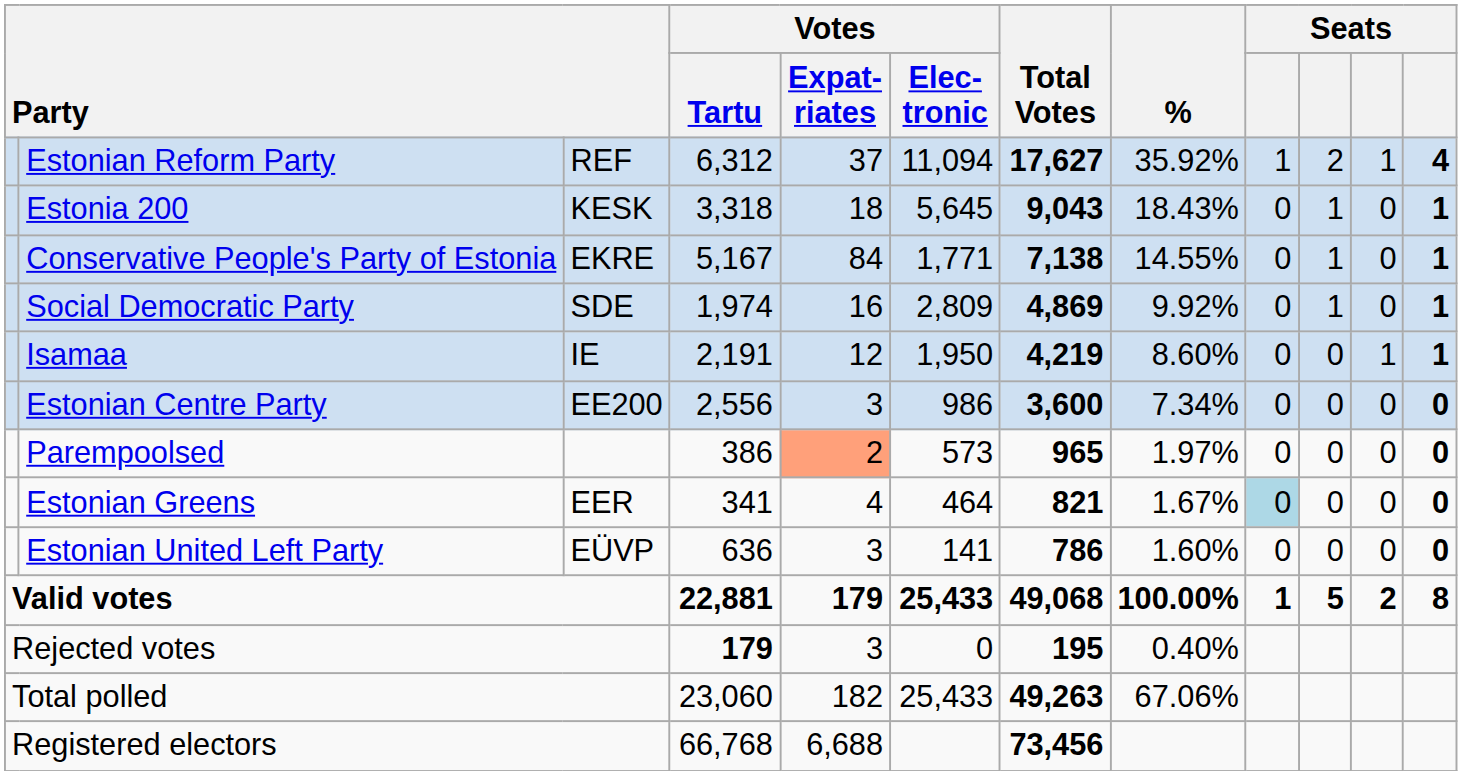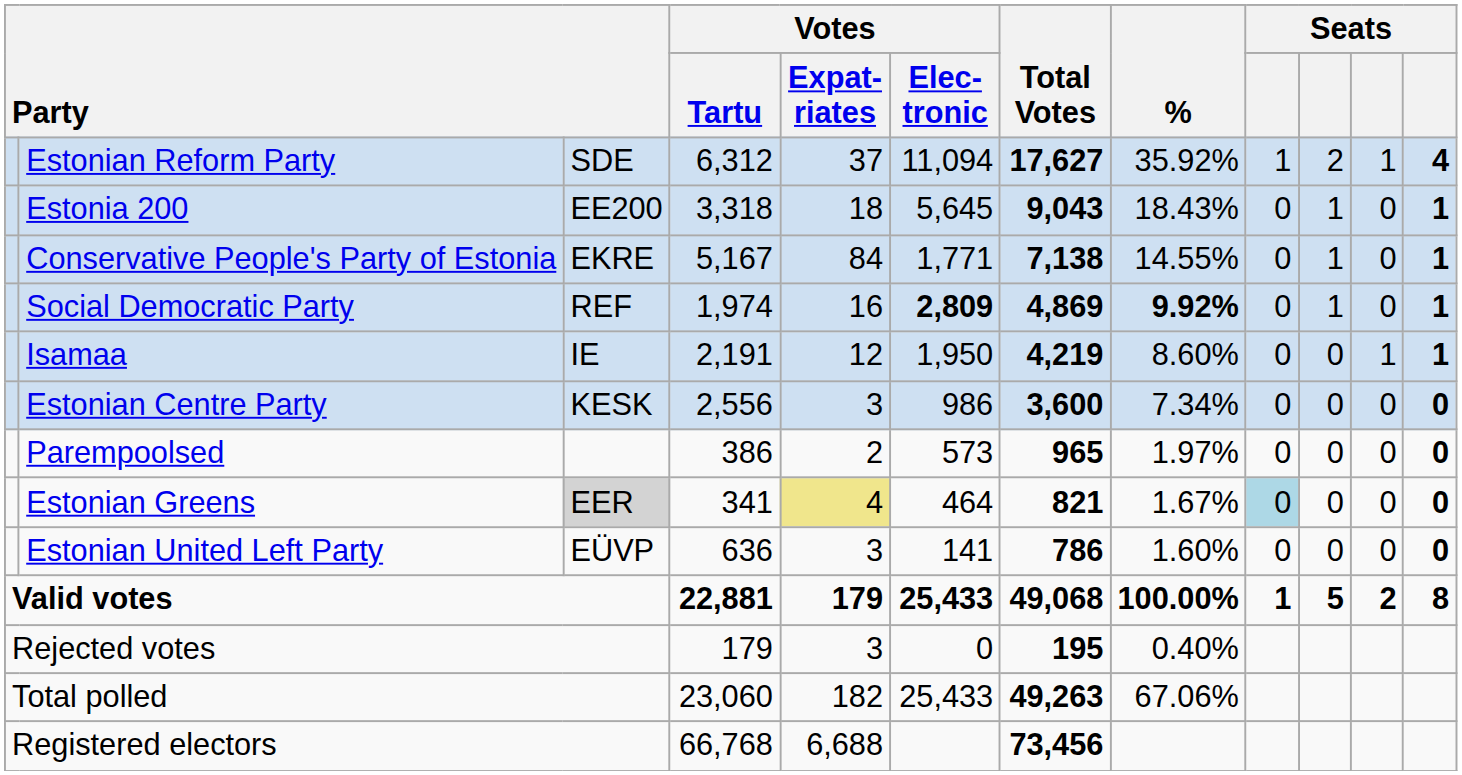Estonian Reform Party | column 3: REF -> SDE
Estonia 200 | column 3: KESK -> EE200
Social Democratic Party | column 3: SDE -> REF
Social Democratic Party | Votes / Elec- tronic: normal -> bold
Social Democratic Party | %: normal -> bold
Estonian Centre Party | column 3: EE200 -> KESK
Parempoolsed | Votes / Expat- riates: lightsalmon background -> no background
Estonian Greens | column 3: no background -> lightgrey background
Estonian Greens | Votes / Expat- riates: no background -> khaki background
Rejected votes | Votes / Tartu: bold -> normal
